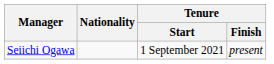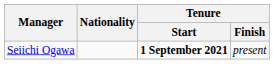Seiichi Ogawa | Tenure / Start: normal -> bold
